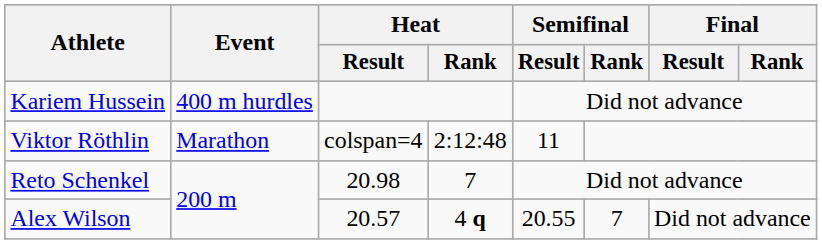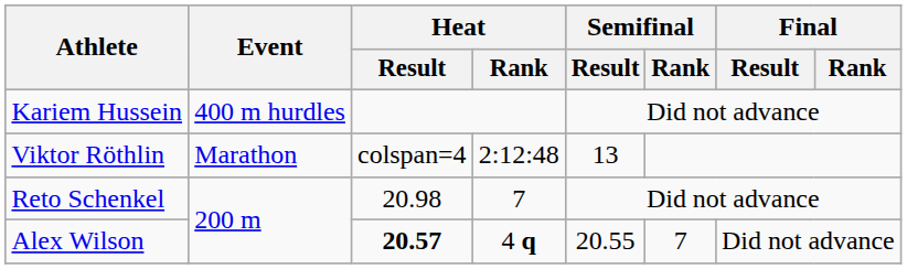Viktor Röthlin | Semifinal / Result: 11 -> 13
Alex Wilson | Heat / Result: normal -> bold
